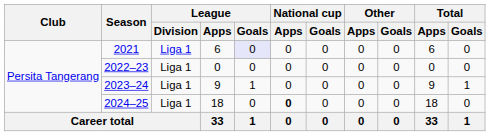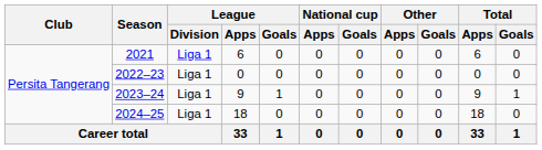2021 | League / Goals: lavender background -> no background
2024–25 | National cup / Apps: bold -> normal
